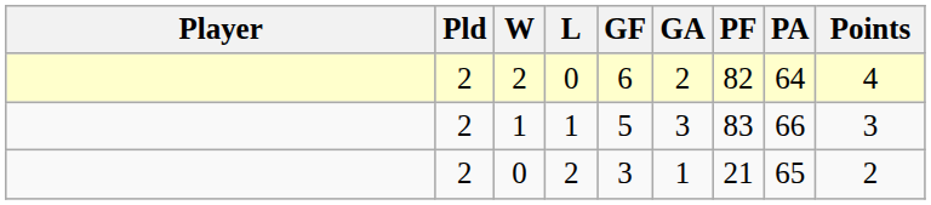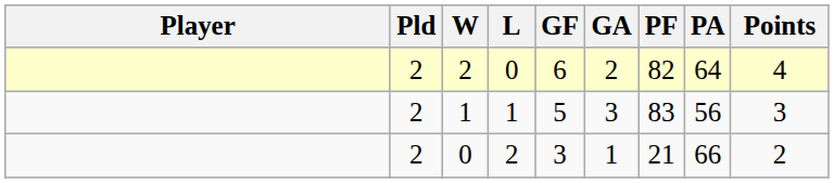row 3 | PA: 66 -> 56
row 4 | PA: 65 -> 66
